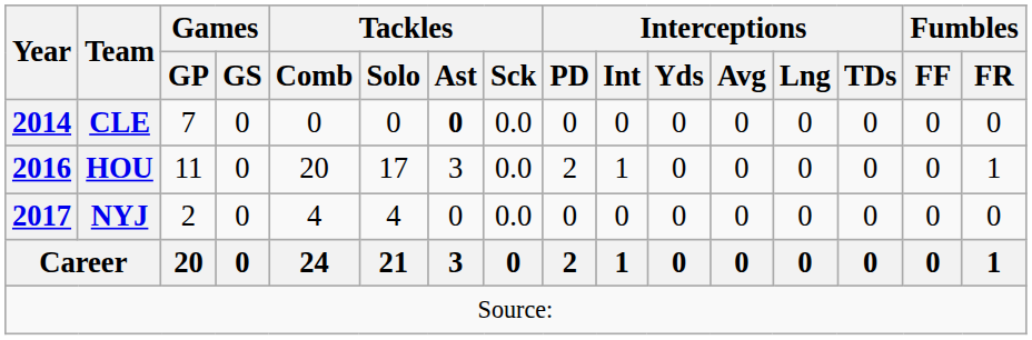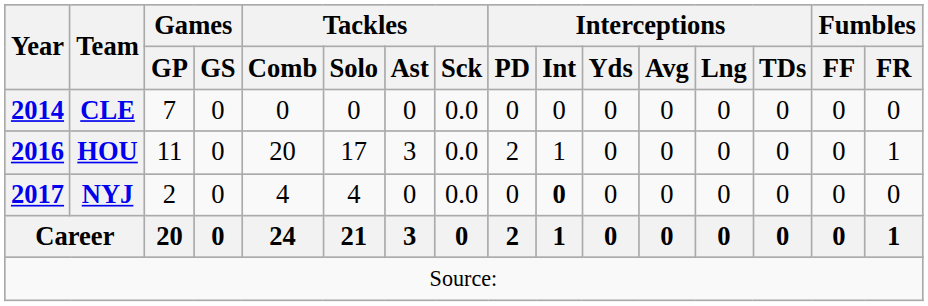CLE | Tackles / Ast: bold -> normal
NYJ | Interceptions / Int: normal -> bold
